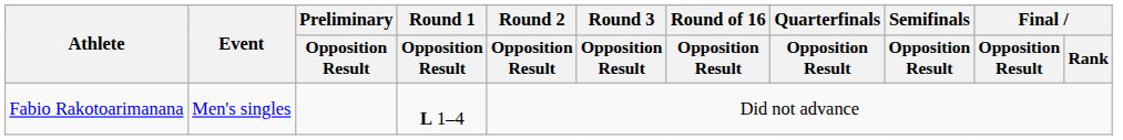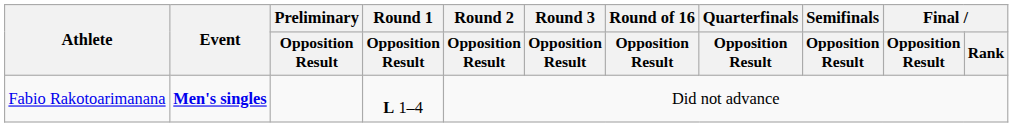Fabio Rakotoarimanana | Event: normal -> bold
